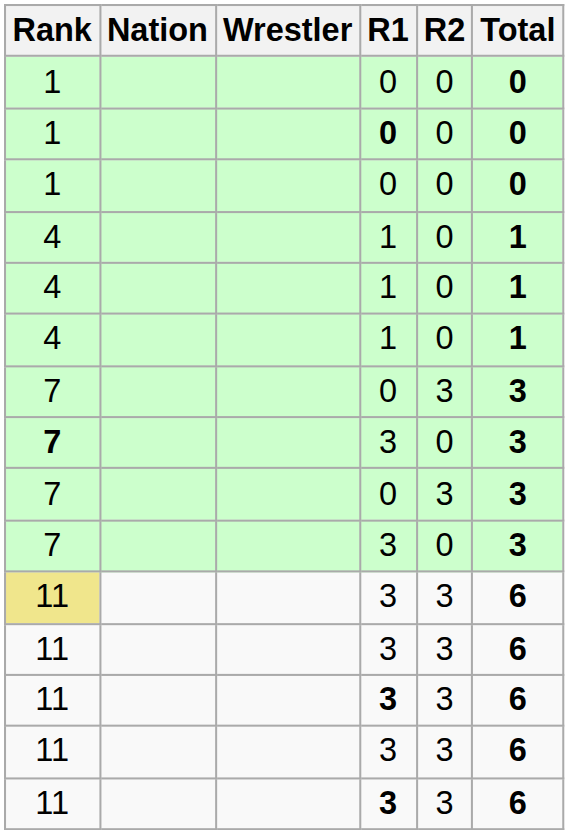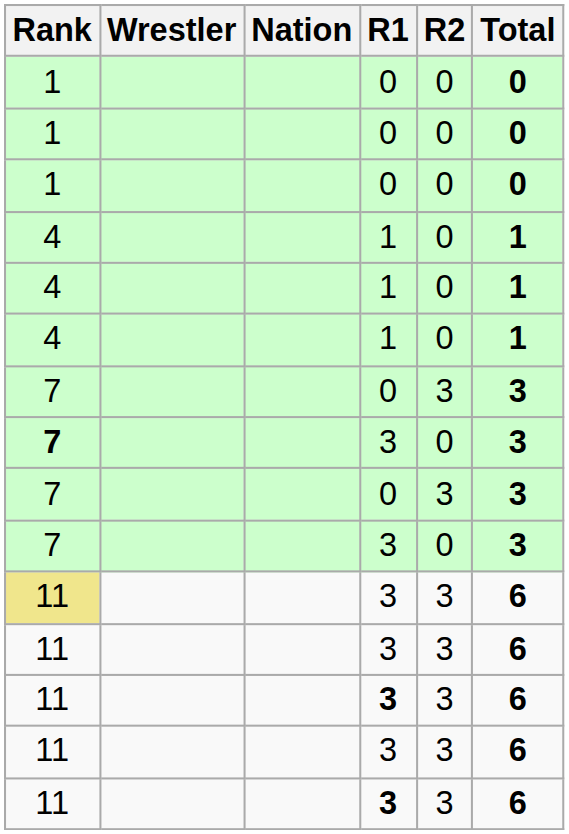columns swapped: Wrestler <-> Nation
row 3 | R1: bold -> normal
